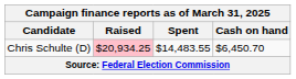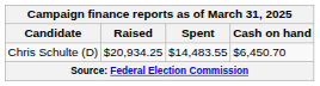Chris Schulte (D) | Raised: pink background -> no background
